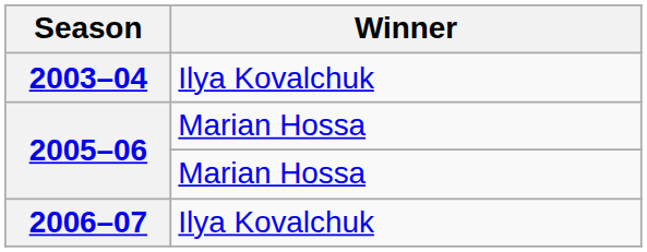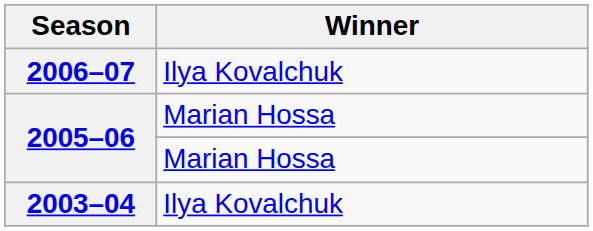row 2 | Season: 2003–04 -> 2006–07
row 5 | Season: 2006–07 -> 2003–04
